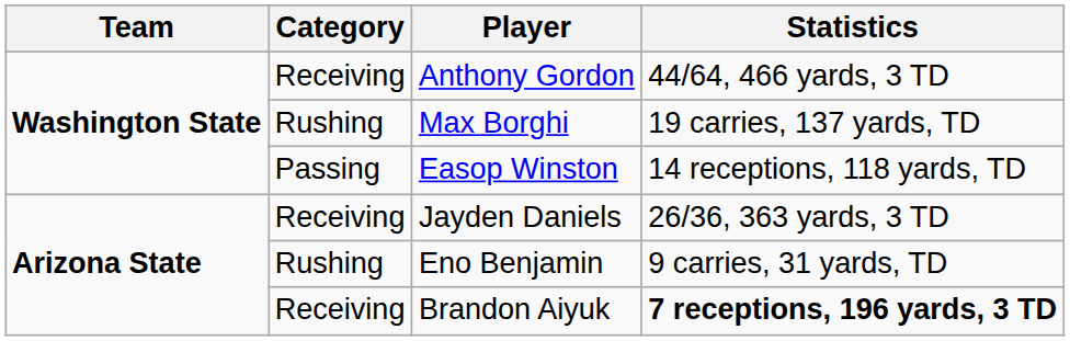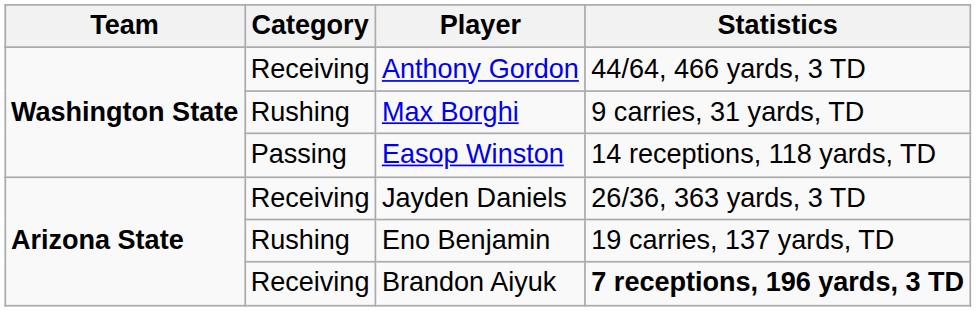Max Borghi | Statistics: 19 carries, 137 yards, TD -> 9 carries, 31 yards, TD
Eno Benjamin | Statistics: 9 carries, 31 yards, TD -> 19 carries, 137 yards, TD
